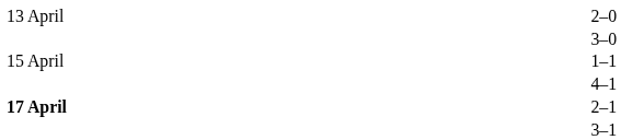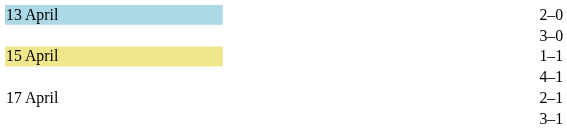2–0 | column 1: no background -> lightblue background
1–1 | column 1: no background -> khaki background
2–1 | column 1: bold -> normal
